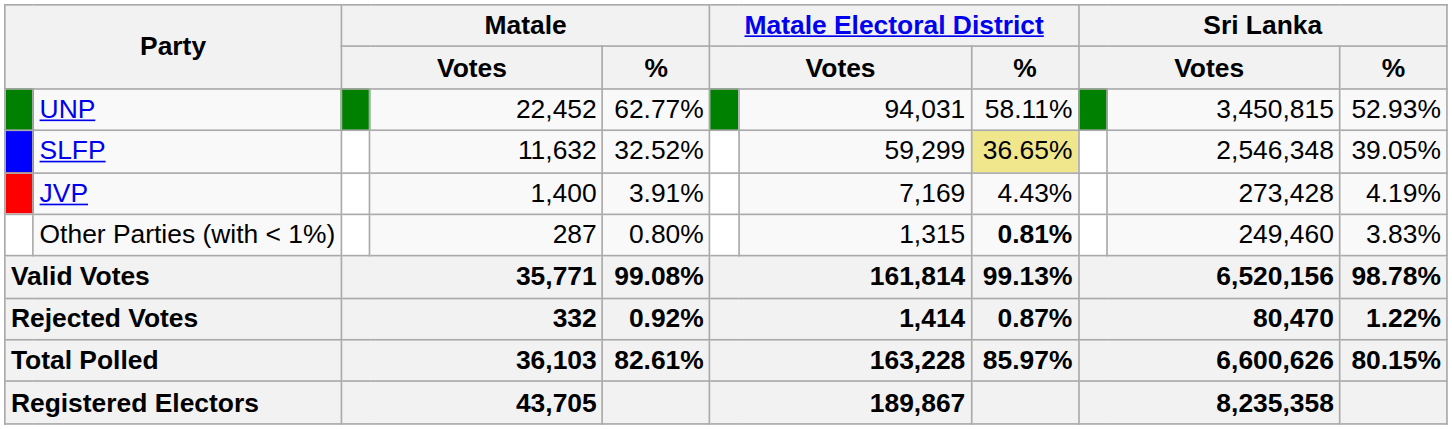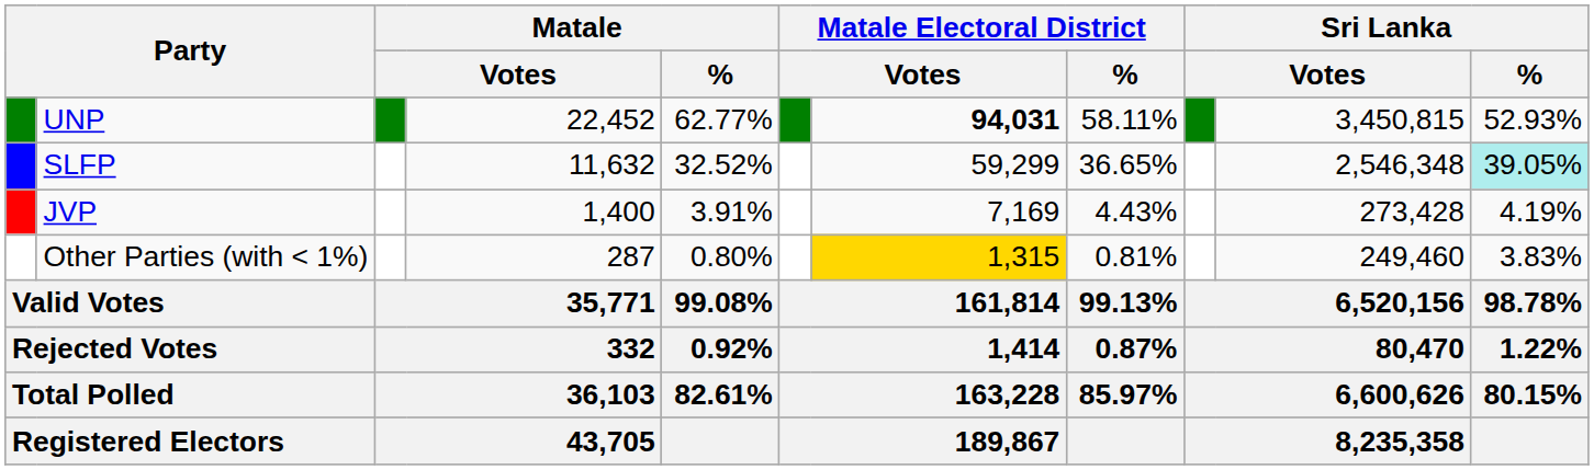UNP | column 7: normal -> bold
SLFP | Matale Electoral District / %: khaki background -> no background
SLFP | Sri Lanka / %: no background -> paleturquoise background
Other Parties (with < 1%) | column 7: no background -> gold background
Other Parties (with < 1%) | Matale Electoral District / %: bold -> normal
